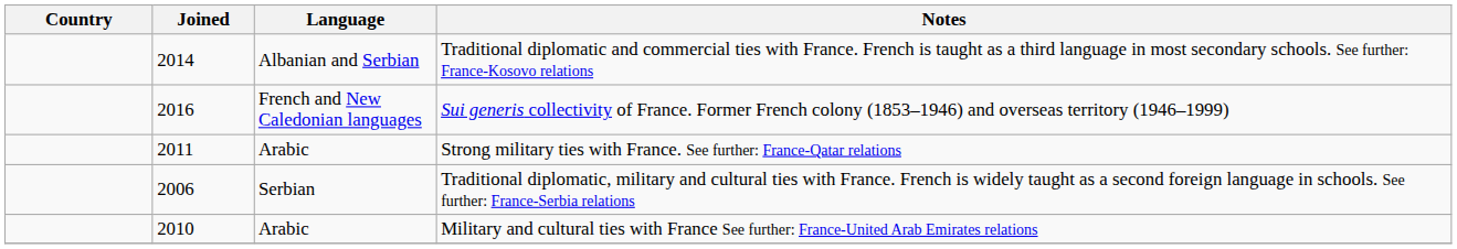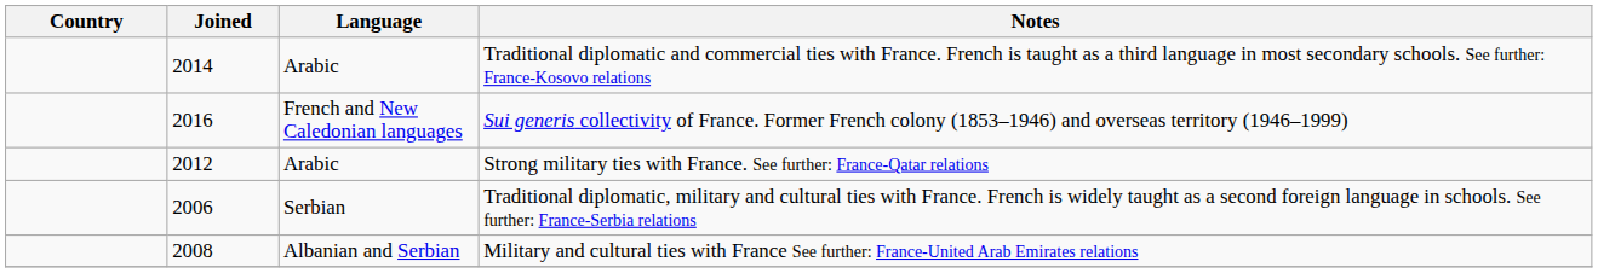row 2 | Language: Albanian and Serbian -> Arabic
row 4 | Joined: 2011 -> 2012
row 6 | Joined: 2010 -> 2008
row 6 | Language: Arabic -> Albanian and Serbian
